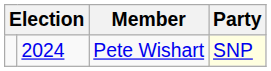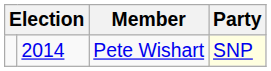Pete Wishart | column 2: 2024 -> 2014
